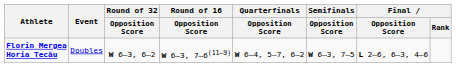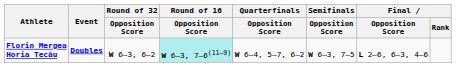Florin Mergea Horia Tecău | Event: normal -> bold
Florin Mergea Horia Tecău | Round of 16 / Opposition Score: no background -> paleturquoise background
